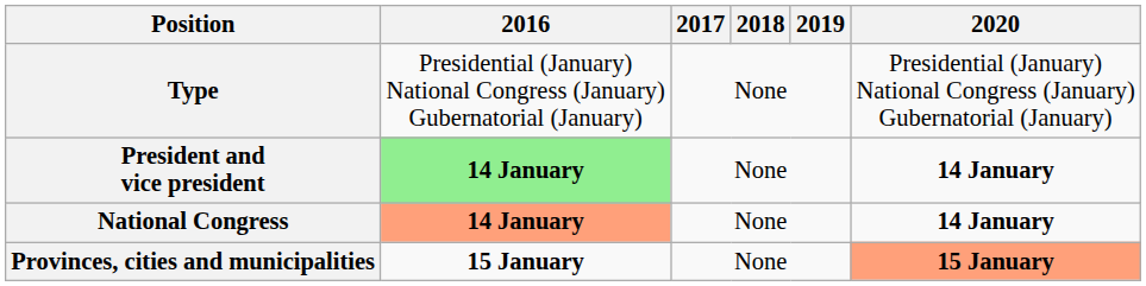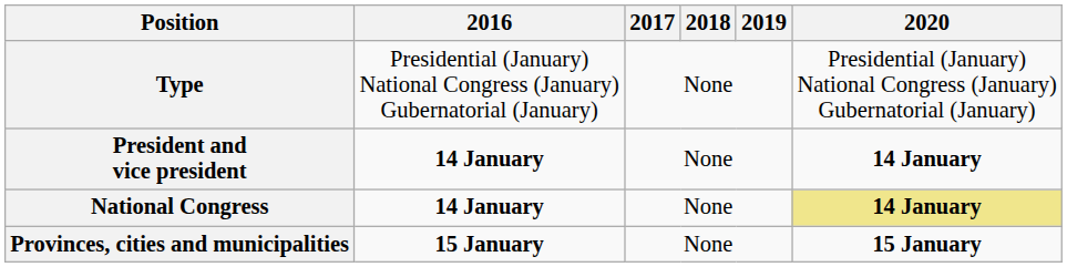President and vice president | 2016: lightgreen background -> no background
National Congress | 2016: lightsalmon background -> no background
National Congress | 2020: no background -> khaki background
Provinces, cities and municipalities | 2020: lightsalmon background -> no background
